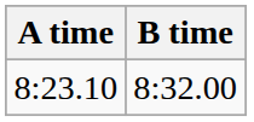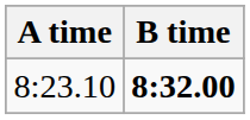8:23.10 | B time: normal -> bold
